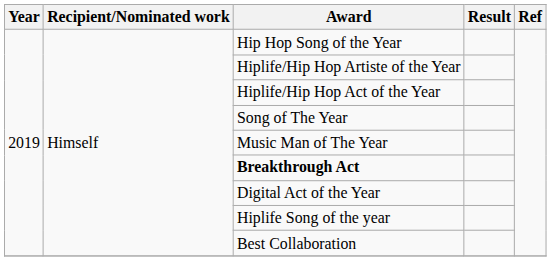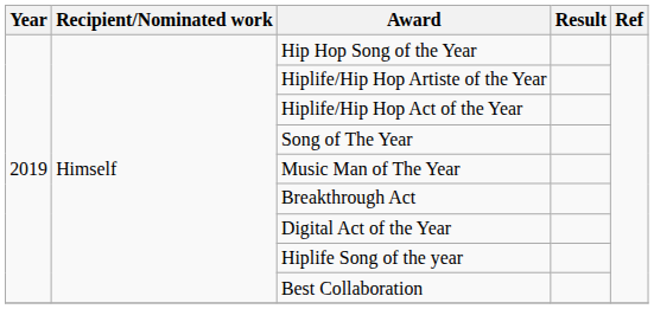Breakthrough Act | Award: bold -> normal
